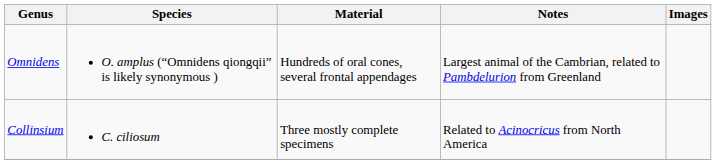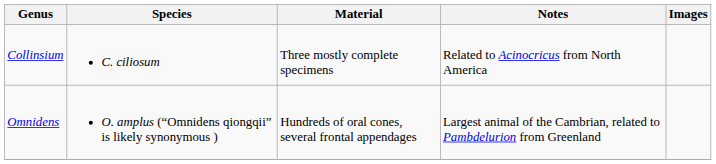rows swapped: Collinsium <-> Omnidens
